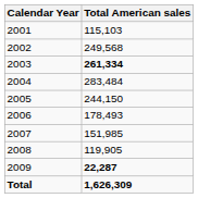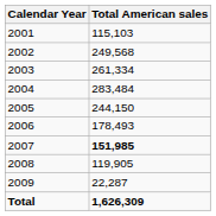2003 | Total American sales: bold -> normal
2007 | Total American sales: normal -> bold
2009 | Total American sales: bold -> normal
